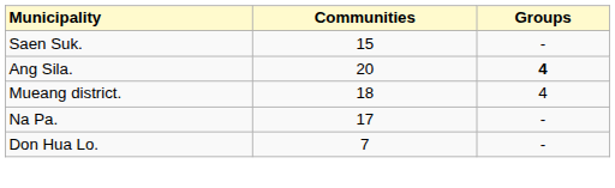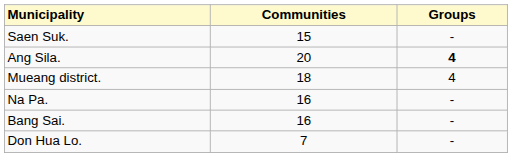Na Pa. | Communities: 17 -> 16
+ row: Bang Sai. | 16 | -
